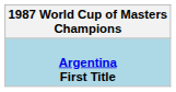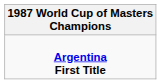row 2 | column 1: lightblue background -> no background
